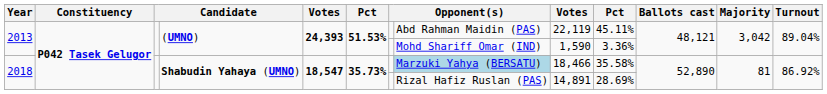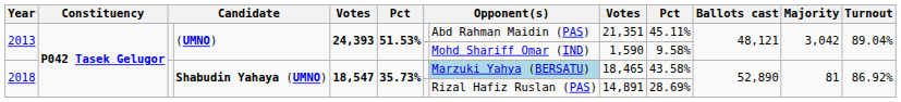row 2 | column 9: 22,119 -> 21,351
row 3 | column 10: 3.36% -> 9.58%
row 4 | column 9: 18,466 -> 18,465
row 4 | column 10: 35.58% -> 43.58%
